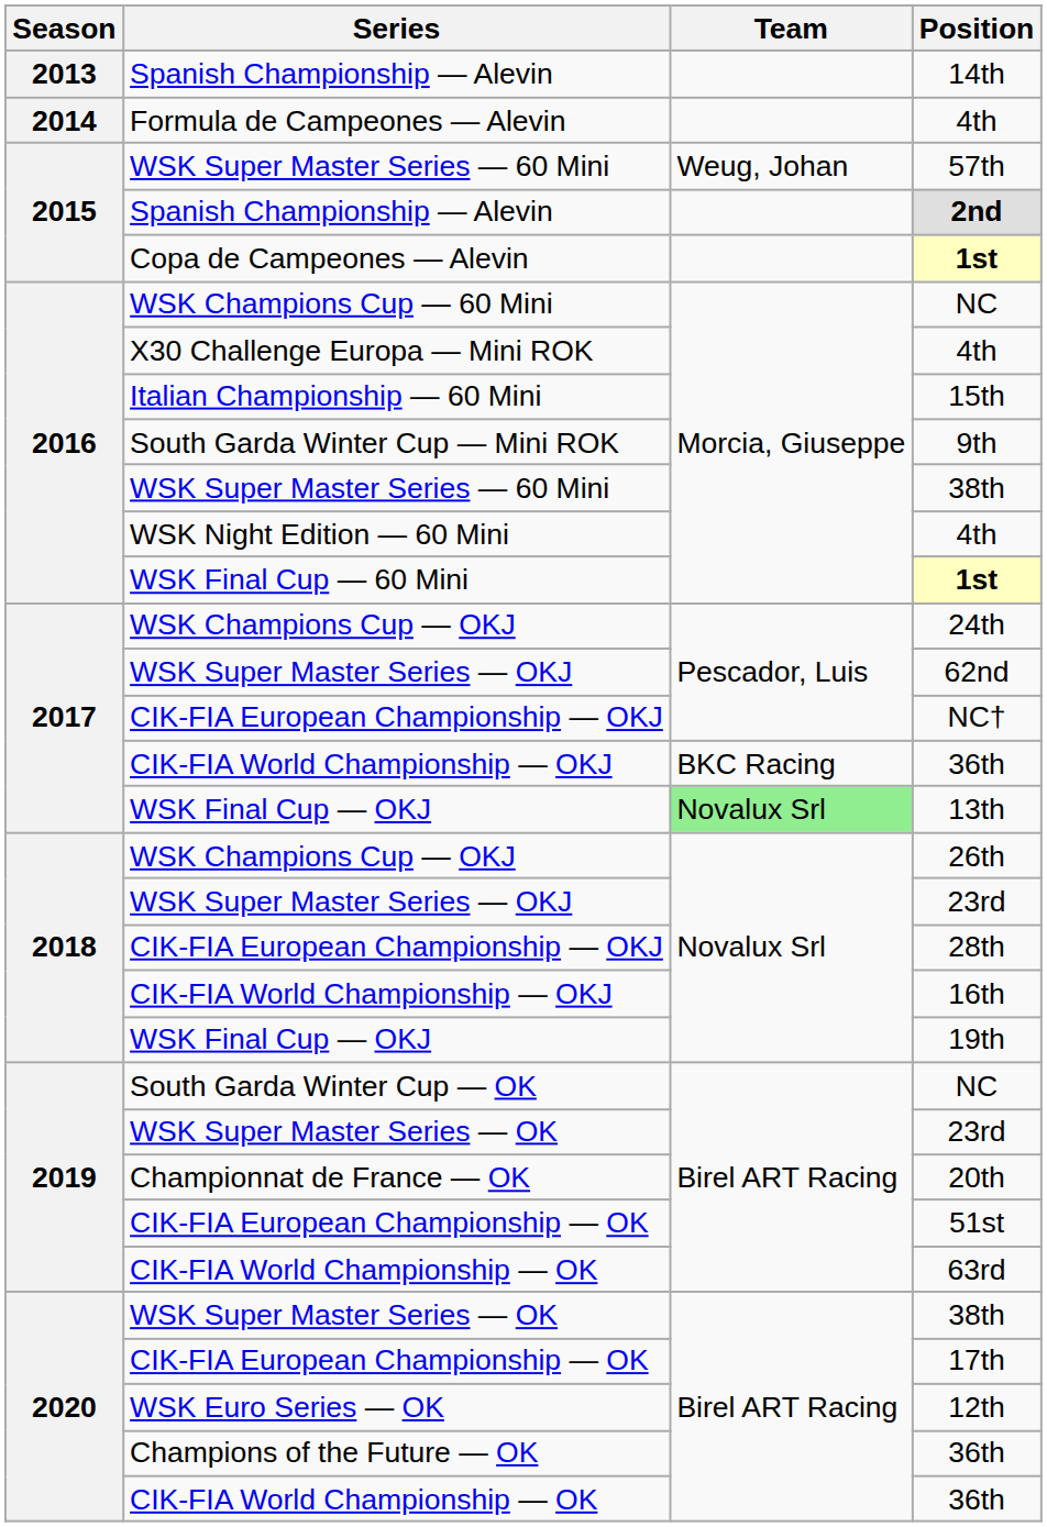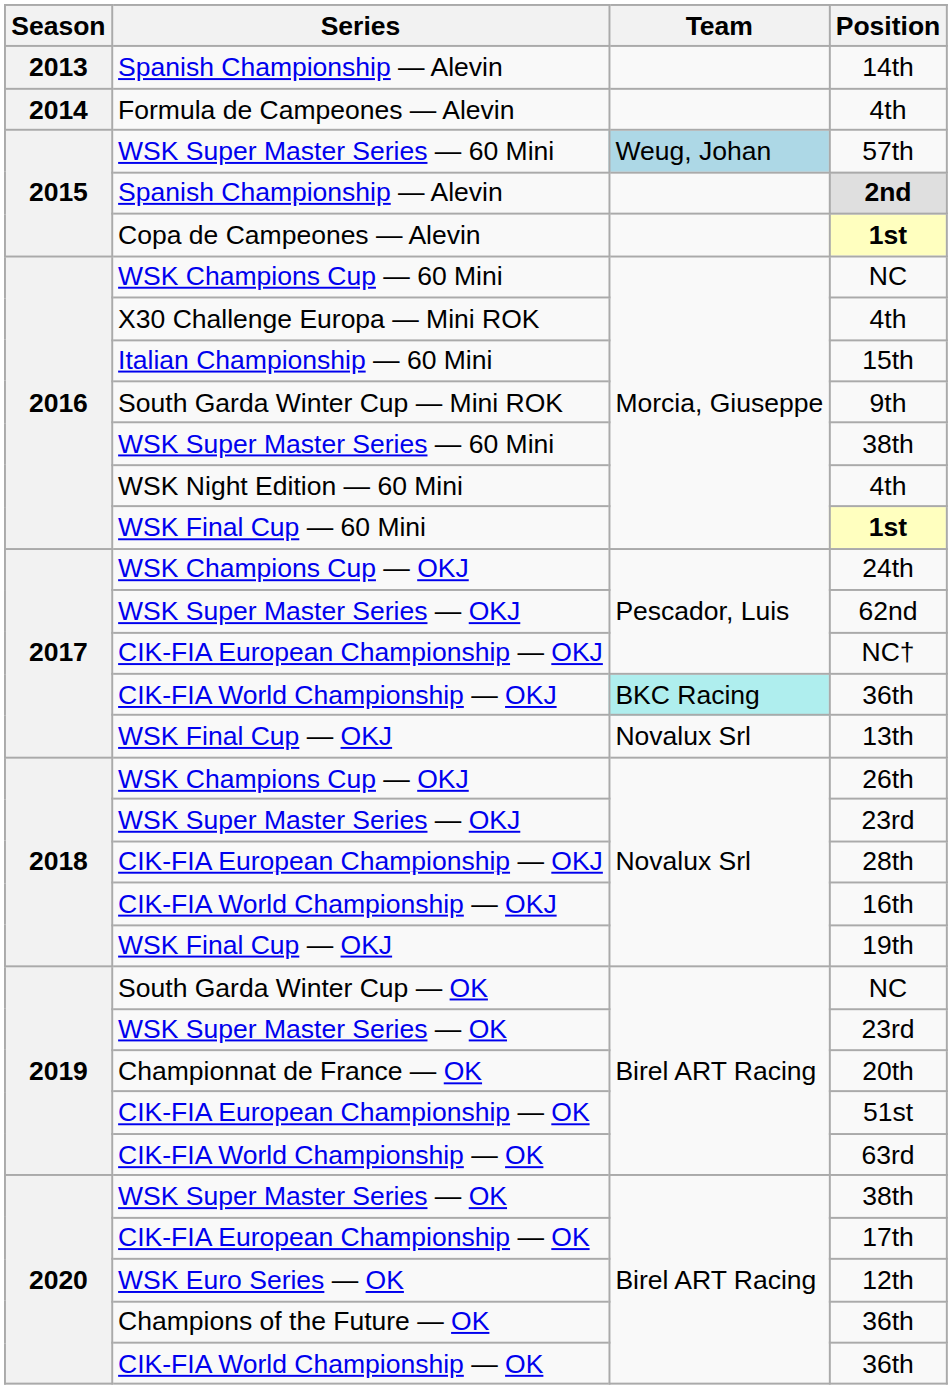57th | Team: no background -> lightblue background
CIK-FIA World Championship — OKJ / 36th | Team: no background -> paleturquoise background
13th | Team: lightgreen background -> no background
